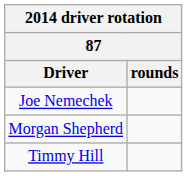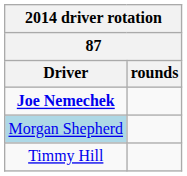Joe Nemechek | Driver: normal -> bold
Morgan Shepherd | Driver: no background -> lightblue background
